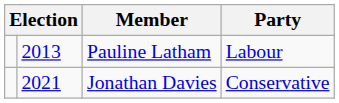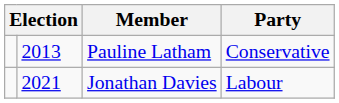Pauline Latham | Party: Labour -> Conservative
Jonathan Davies | Party: Conservative -> Labour
